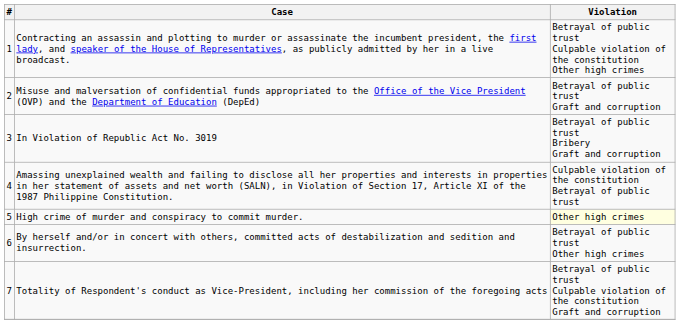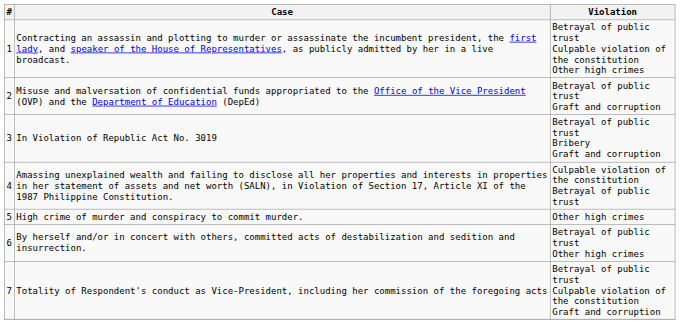High crime of murder and conspiracy to commit murder. | Violation: lightyellow background -> no background
